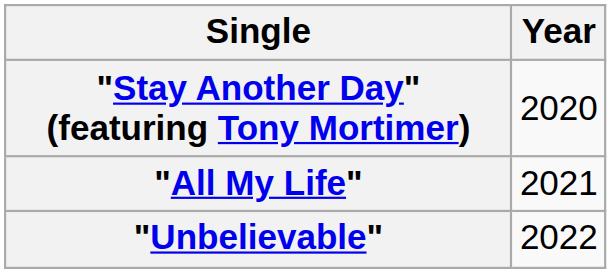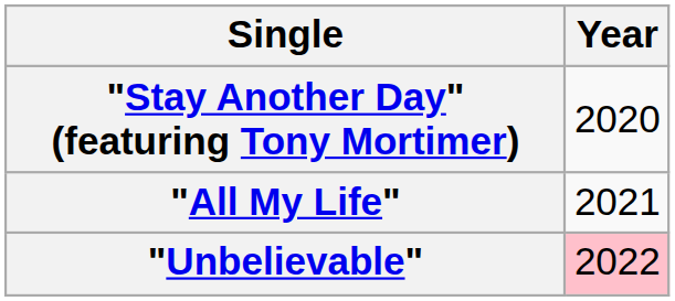"Unbelievable" | Year: no background -> pink background
